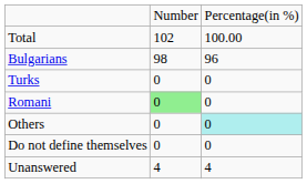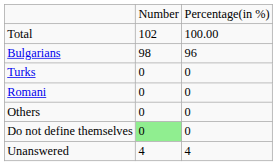Romani | column 2: lightgreen background -> no background
Others | column 3: paleturquoise background -> no background
Do not define themselves | column 2: no background -> lightgreen background
